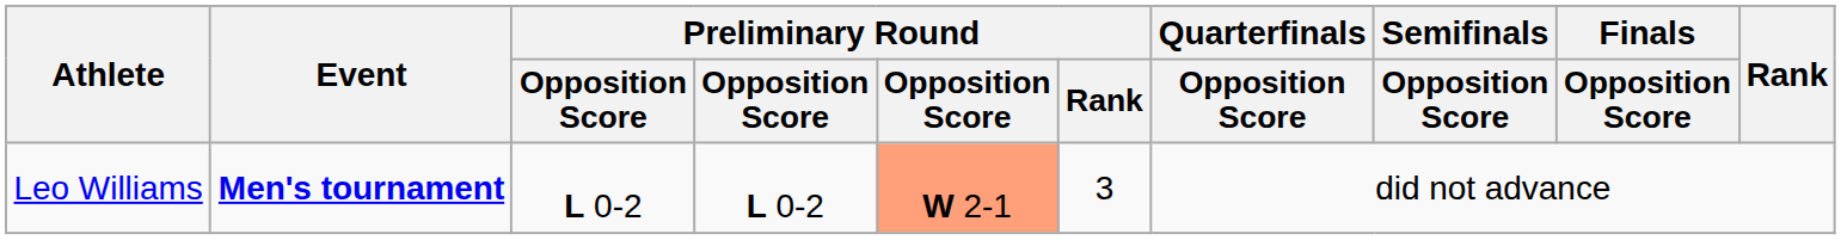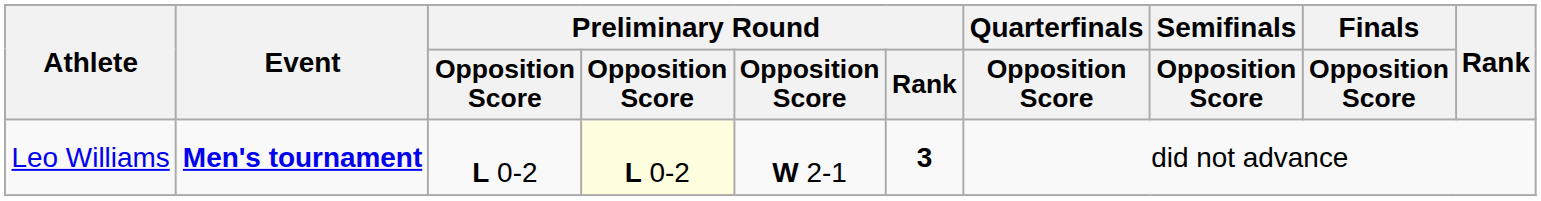Leo Williams | column 4: no background -> lightyellow background
Leo Williams | column 5: lightsalmon background -> no background
Leo Williams | Preliminary Round / Rank: normal -> bold
